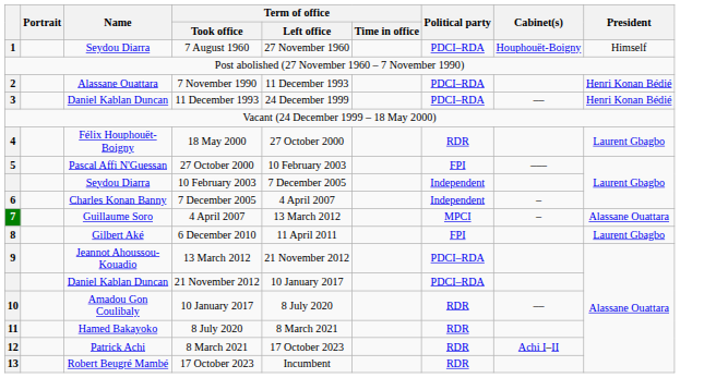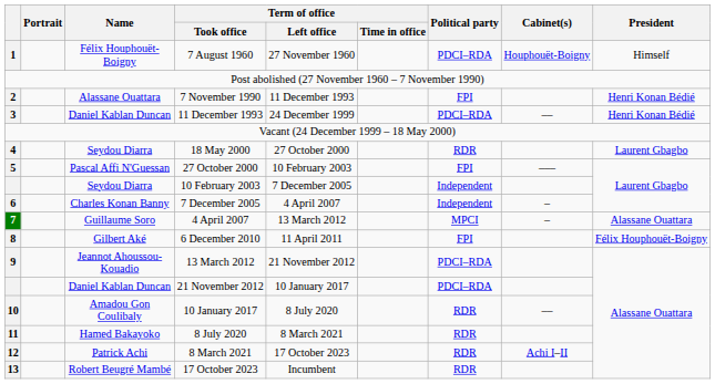7 August 1960 | Name: Seydou Diarra -> Félix Houphouët-Boigny
7 November 1990 | Political party: PDCI–RDA -> FPI
18 May 2000 | Name: Félix Houphouët-Boigny -> Seydou Diarra
6 December 2010 | President: Laurent Gbagbo -> Félix Houphouët-Boigny
